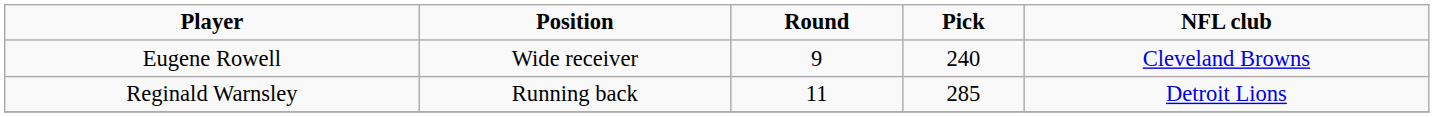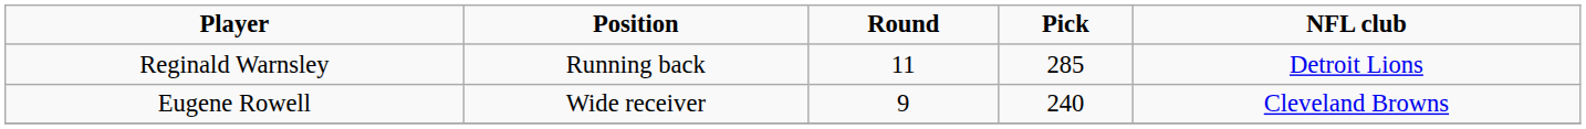rows swapped: Eugene Rowell <-> Reginald Warnsley
